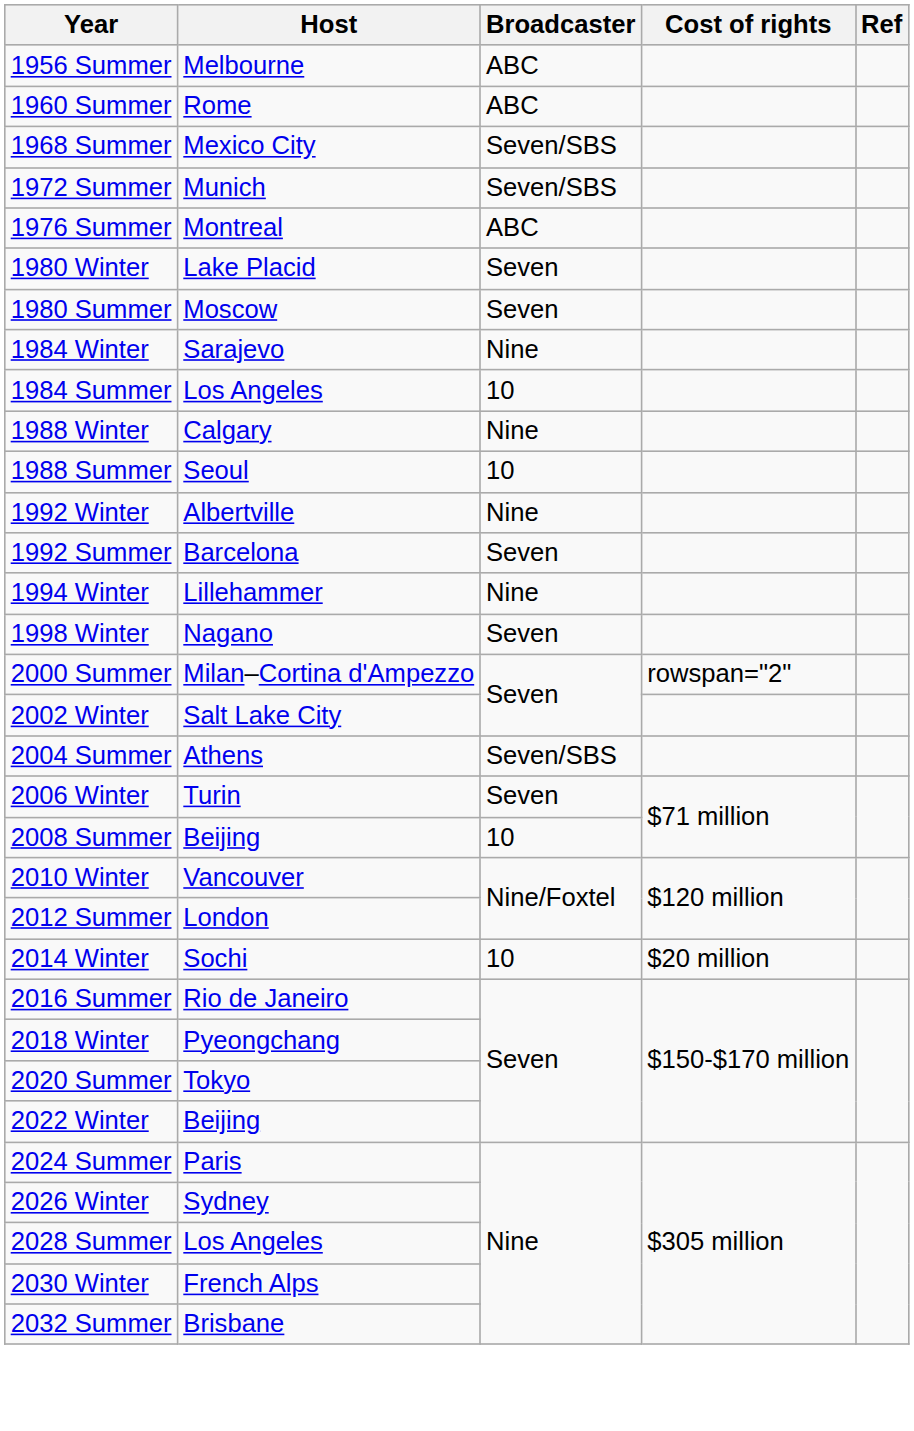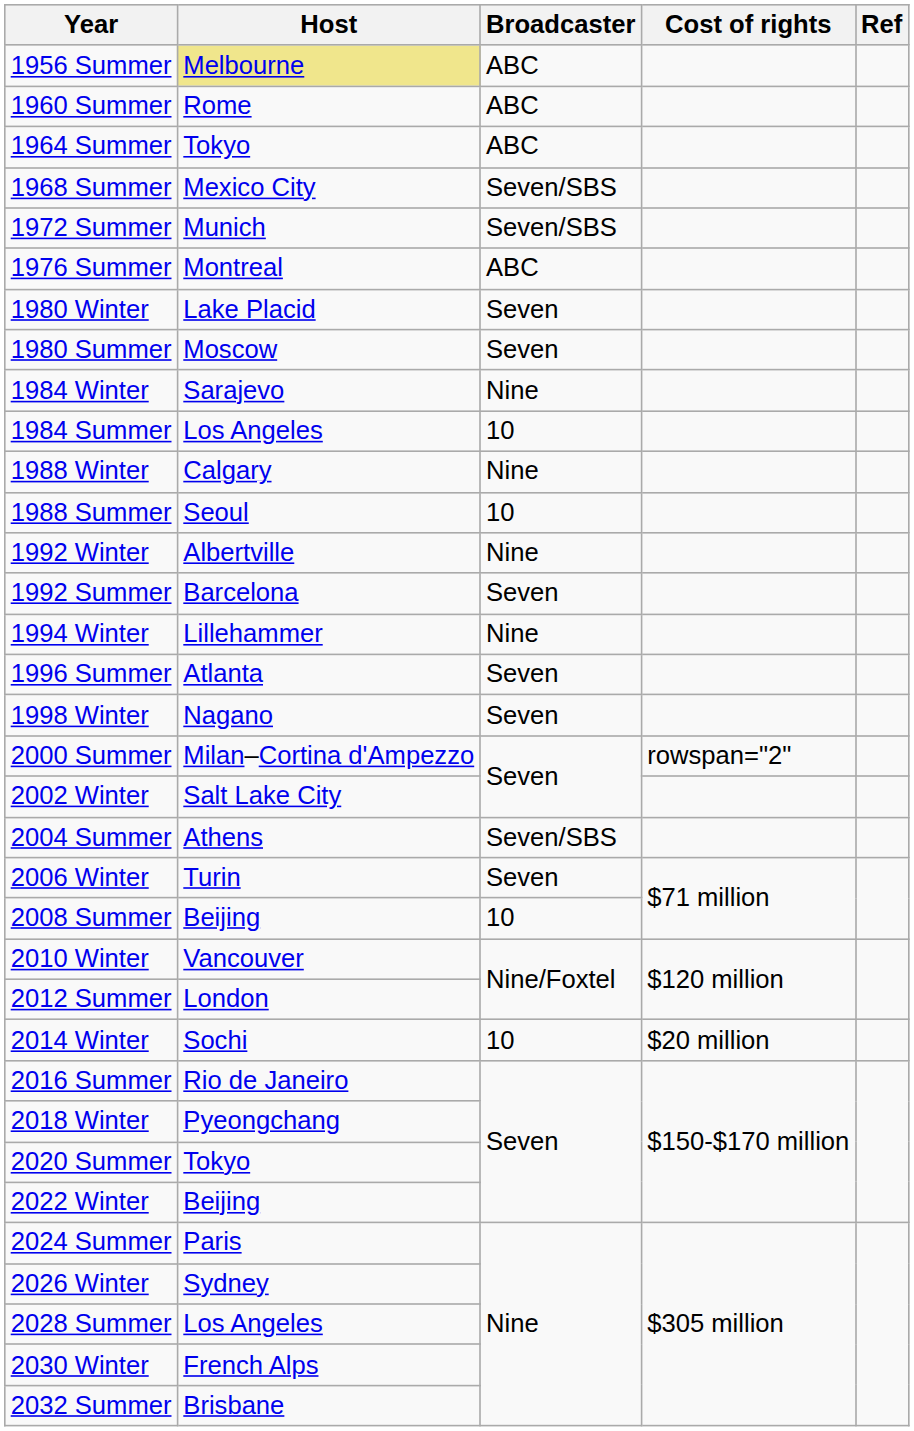1956 Summer | Host: no background -> khaki background
+ row: 1964 Summer | Tokyo | ABC
+ row: 1996 Summer | Atlanta | Seven
